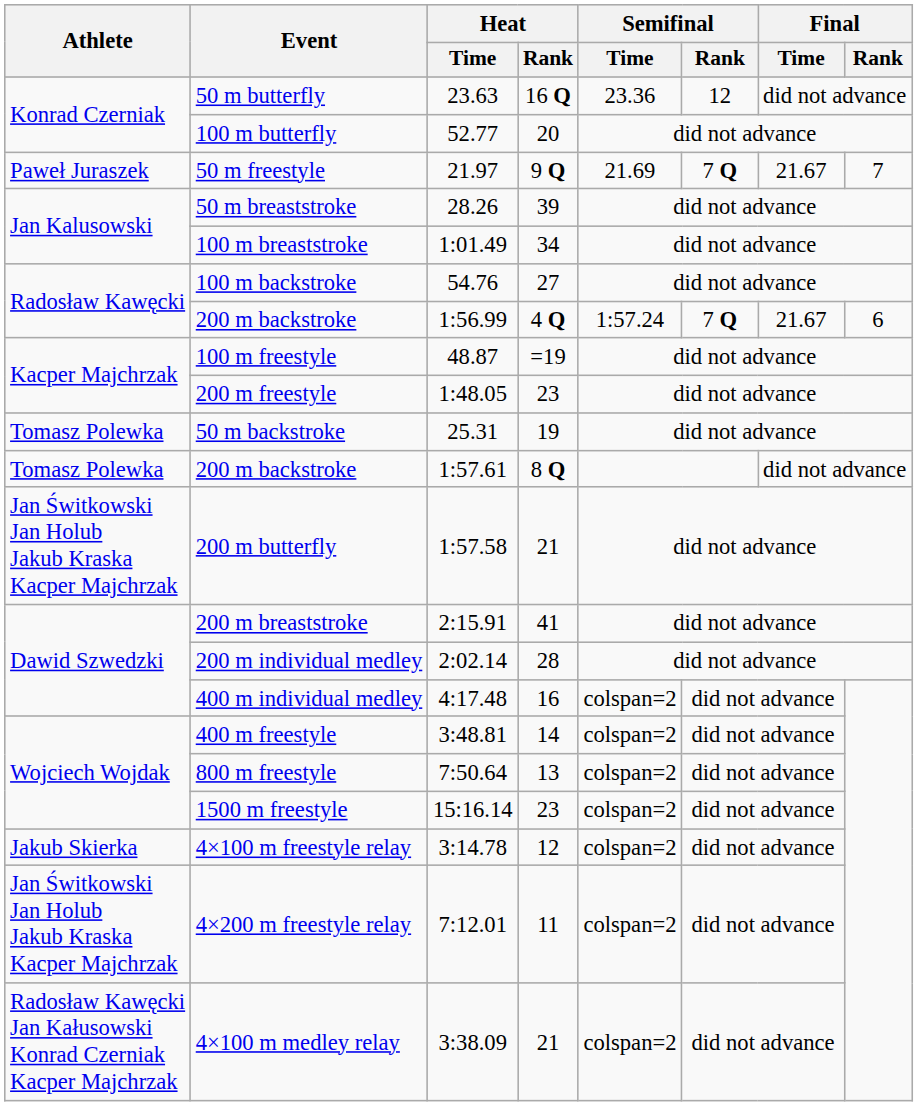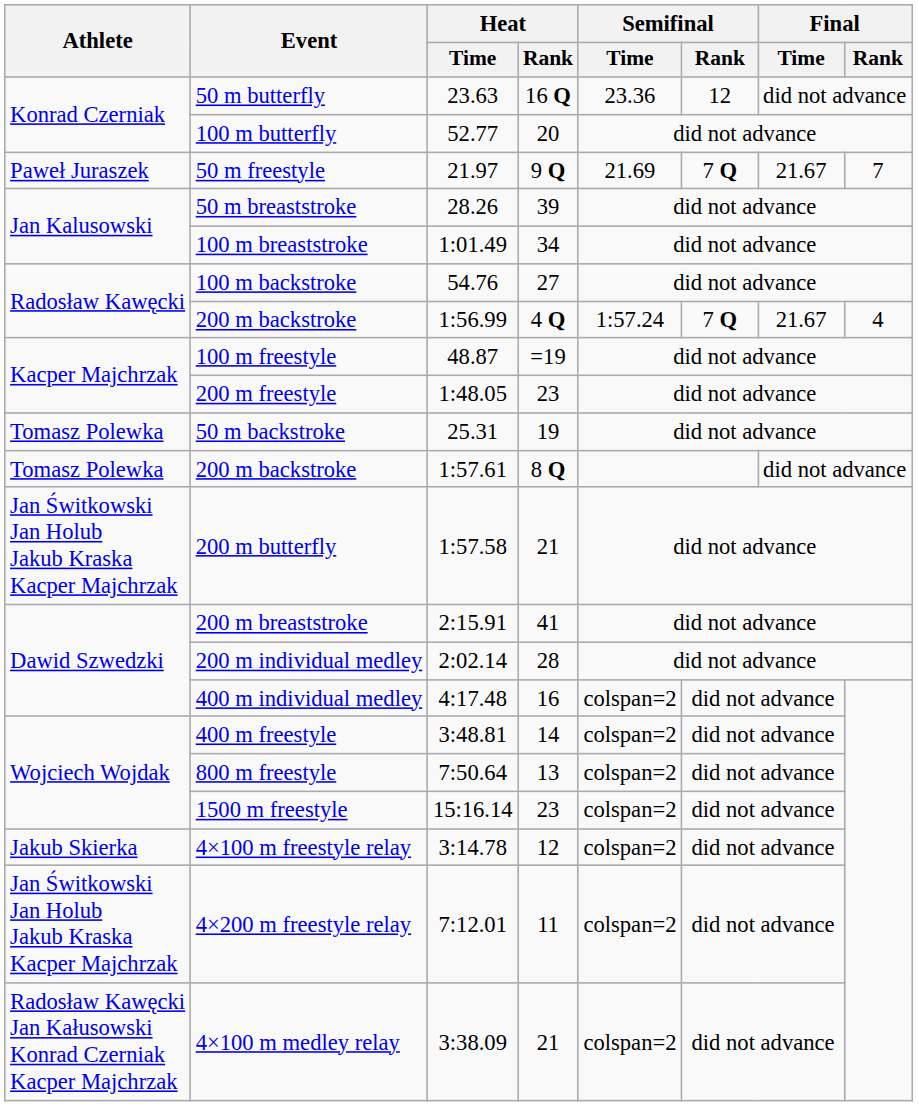200 m backstroke / 1:56.99 | Final / Rank: 6 -> 4
